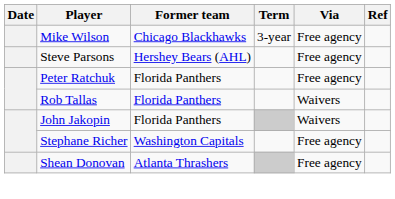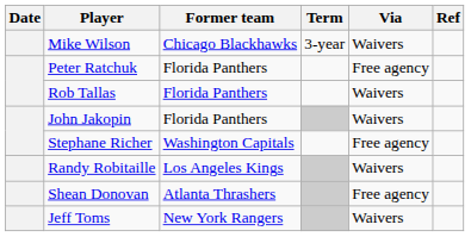Mike Wilson | Via: Free agency -> Waivers
- row: Steve Parsons | Hershey Bears (AHL) | Free agency
+ row: Randy Robitaille | Los Angeles Kings | Waivers
+ row: Jeff Toms | New York Rangers | Waivers
